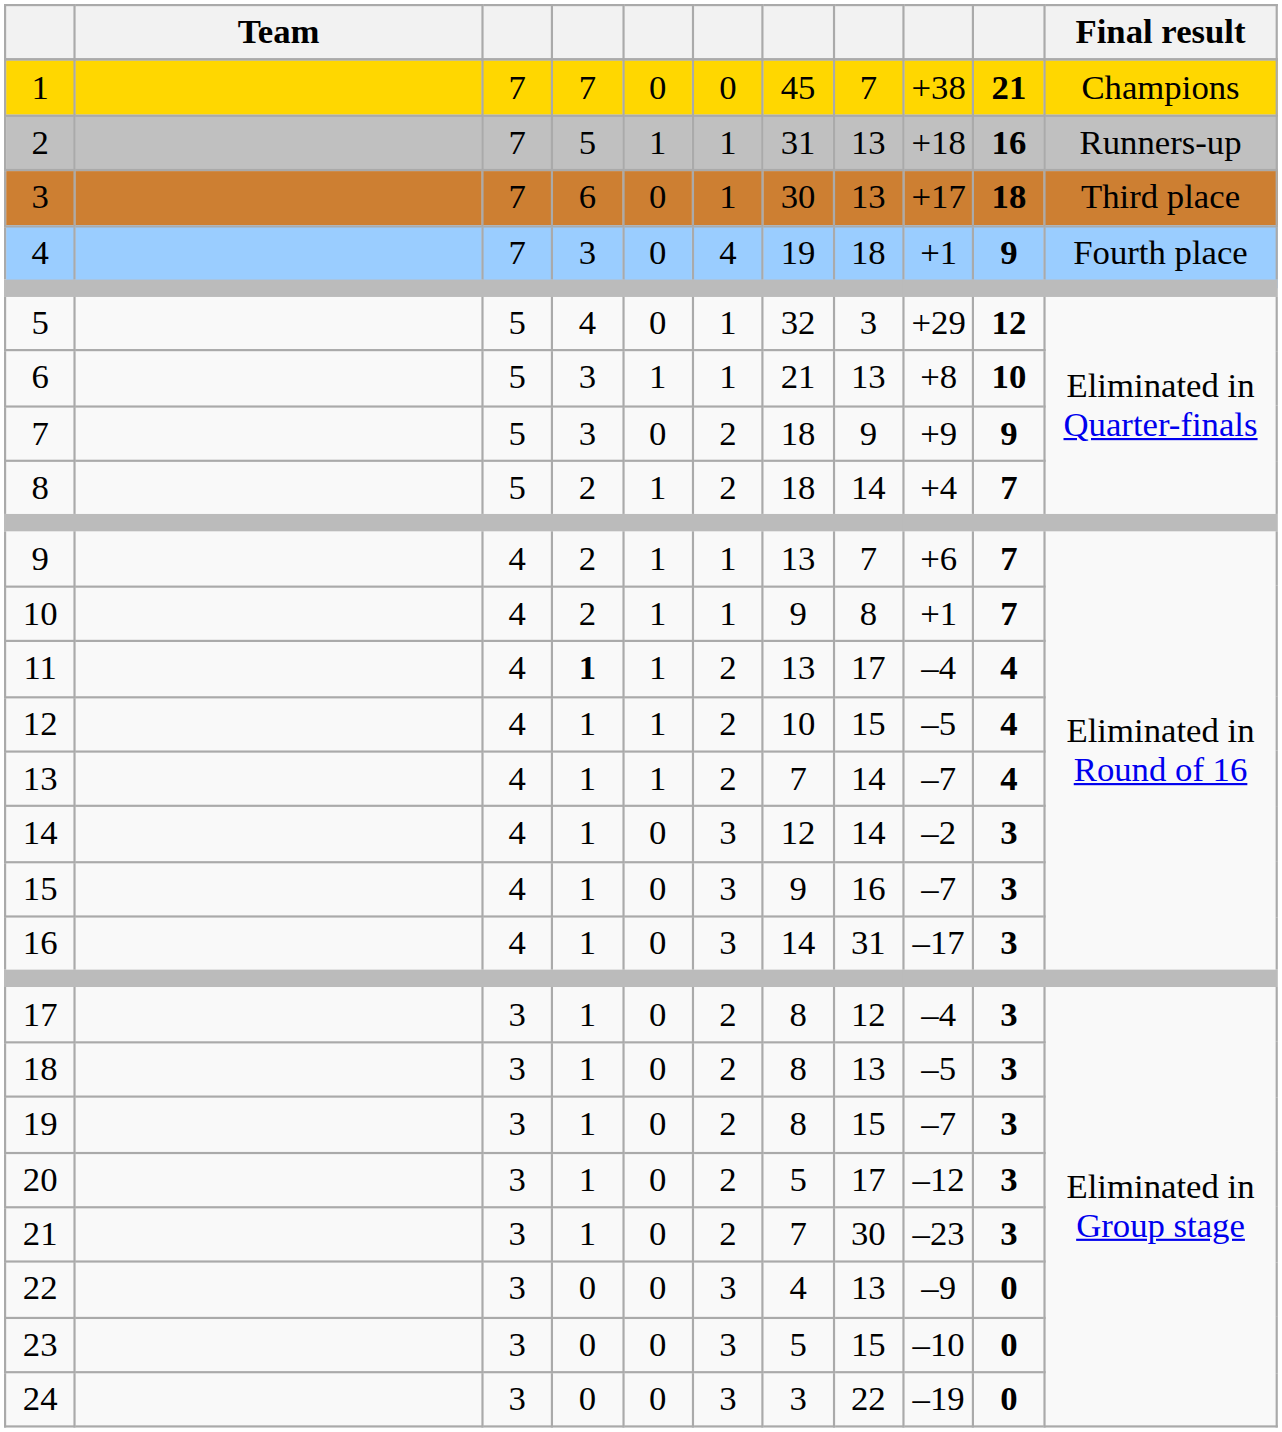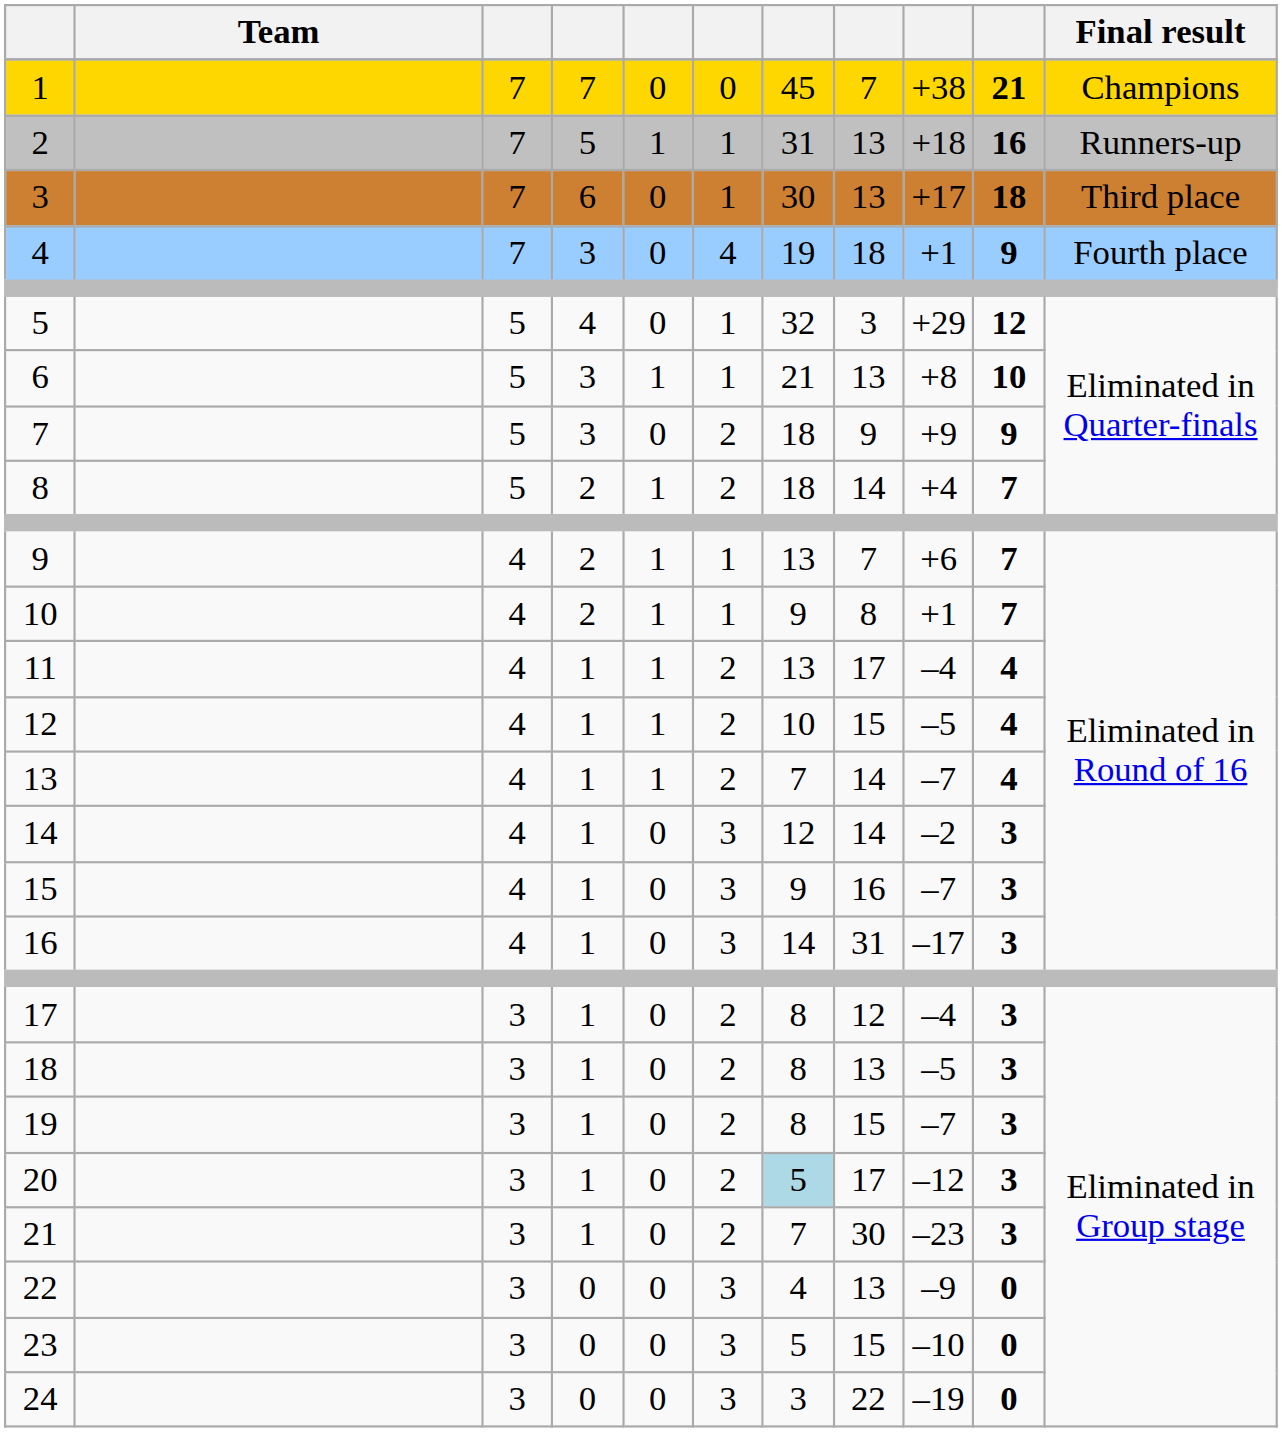11 | column 4: bold -> normal
20 | column 7: no background -> lightblue background
